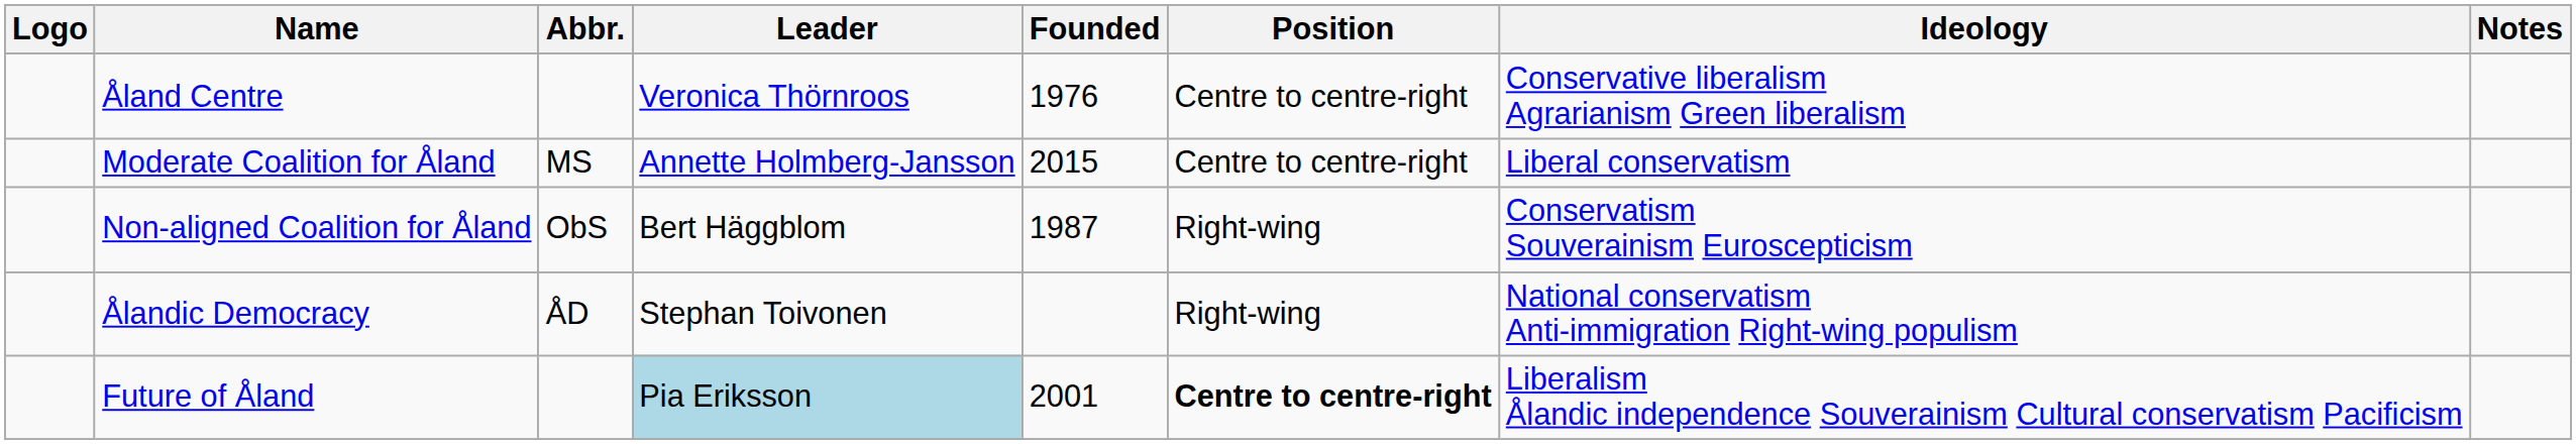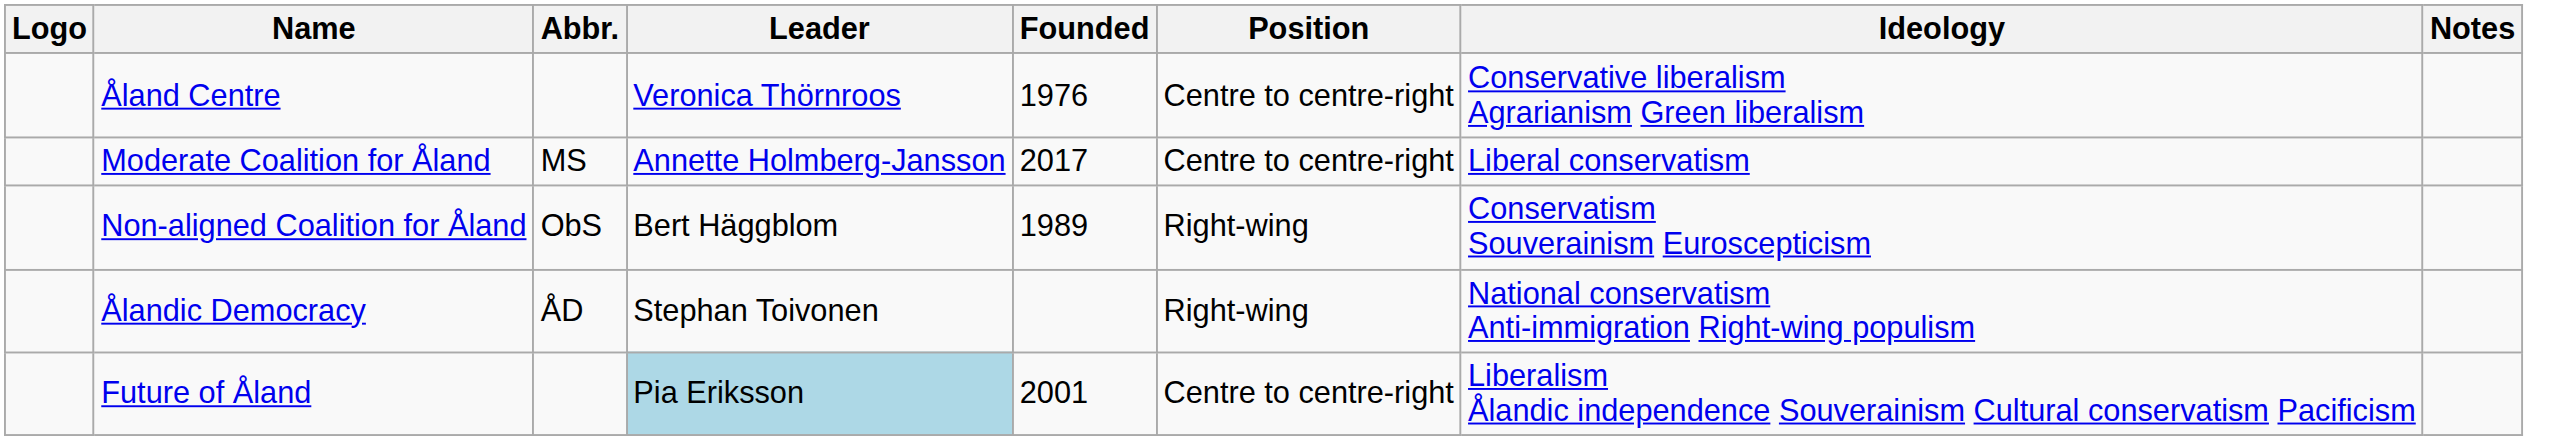Moderate Coalition for Åland | Founded: 2015 -> 2017
Non-aligned Coalition for Åland | Founded: 1987 -> 1989
Future of Åland | Position: bold -> normal
